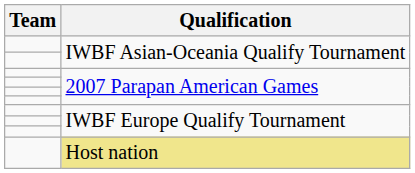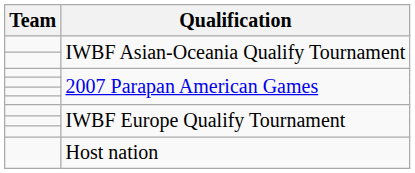row 11 | Qualification: khaki background -> no background
